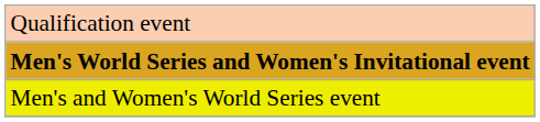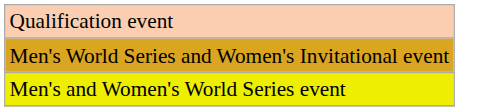row 2 | column 1: bold -> normal
